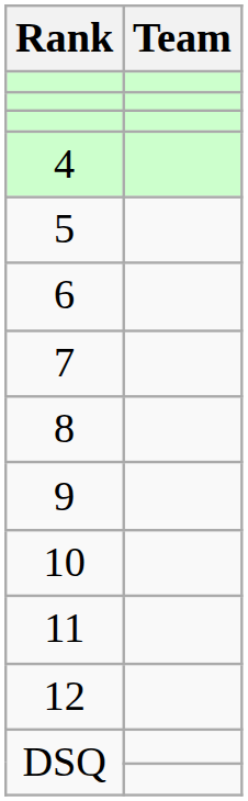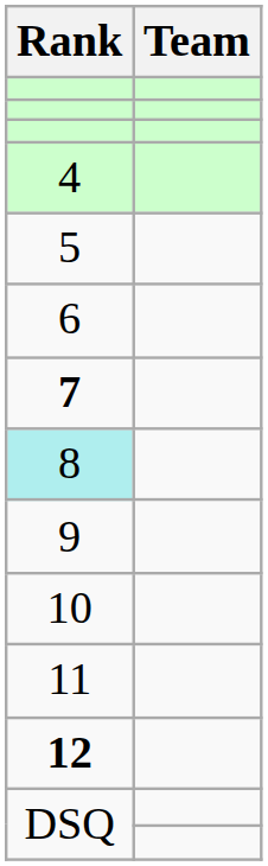row 8 | Rank: normal -> bold
row 9 | Rank: no background -> paleturquoise background
row 13 | Rank: normal -> bold
